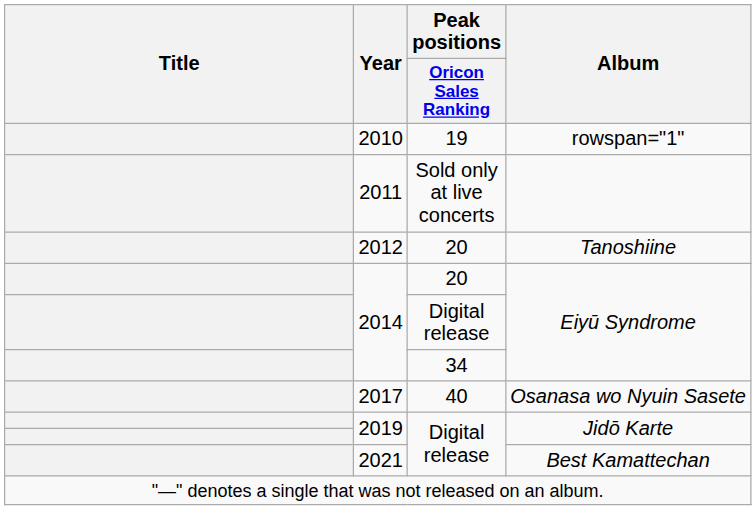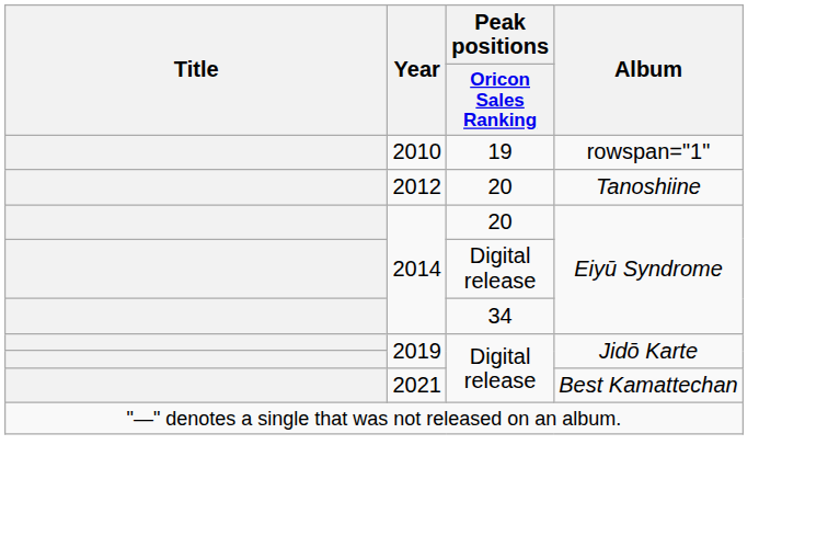- row: 2011 | Sold only at live concerts
- row: 2017 | 40 | Osanasa wo Nyuin Sasete
